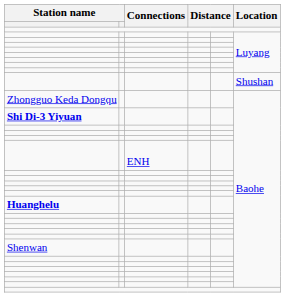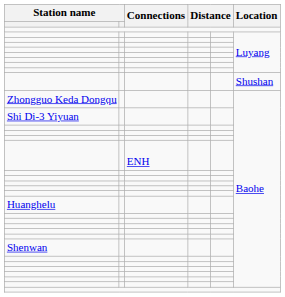Shi Di-3 Yiyuan | column 1: bold -> normal
Huanghelu | column 1: bold -> normal
